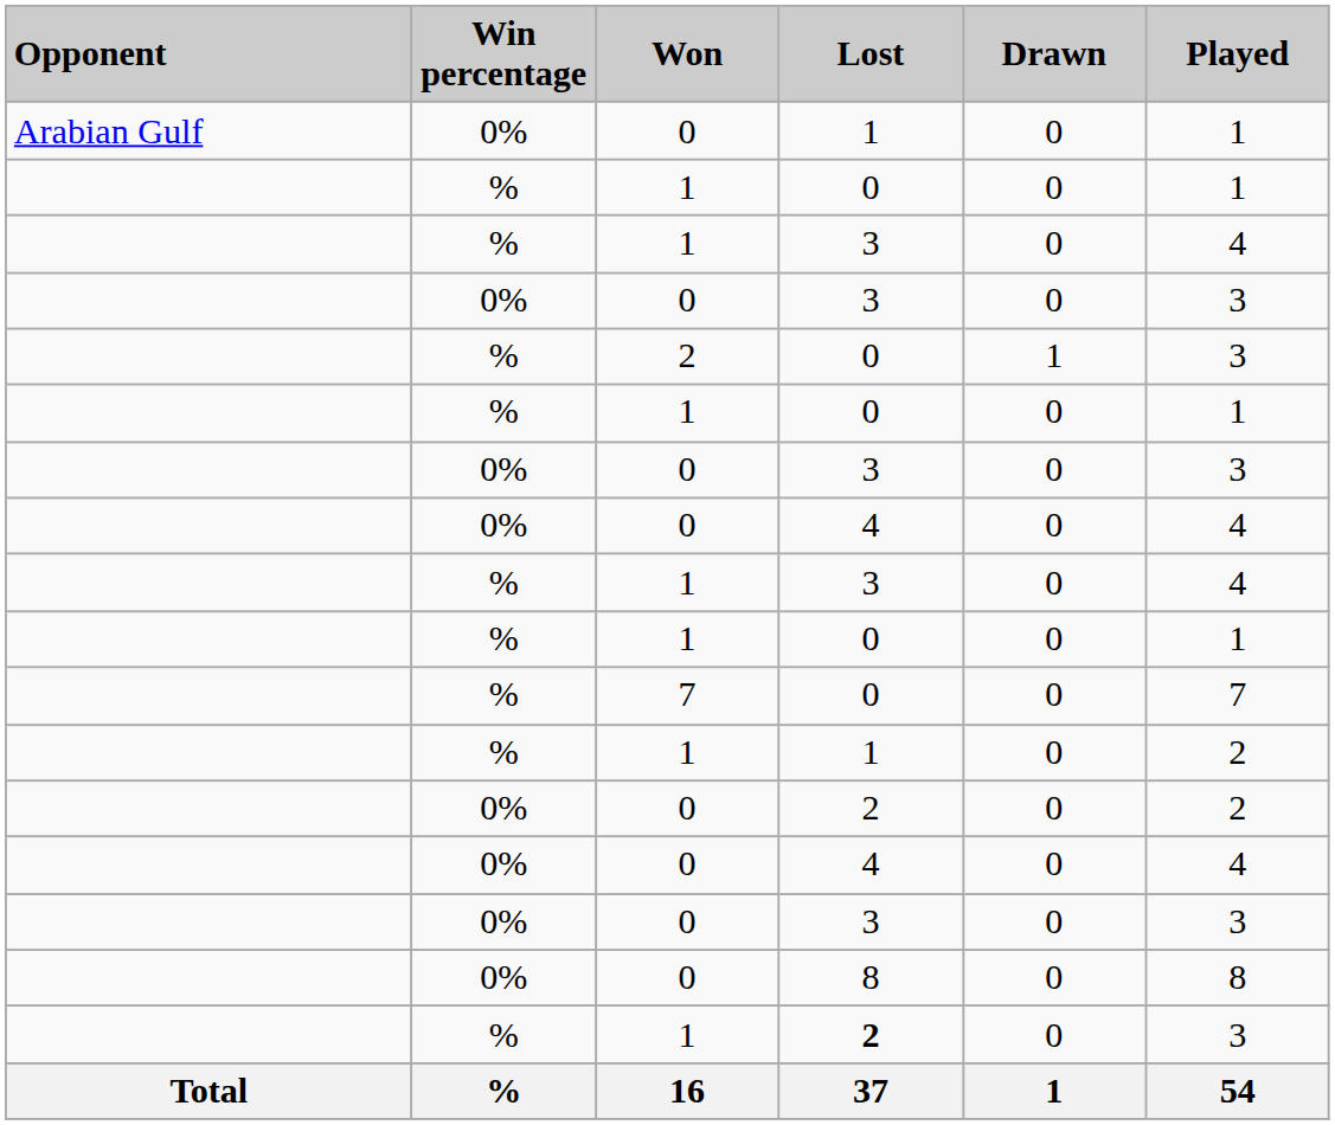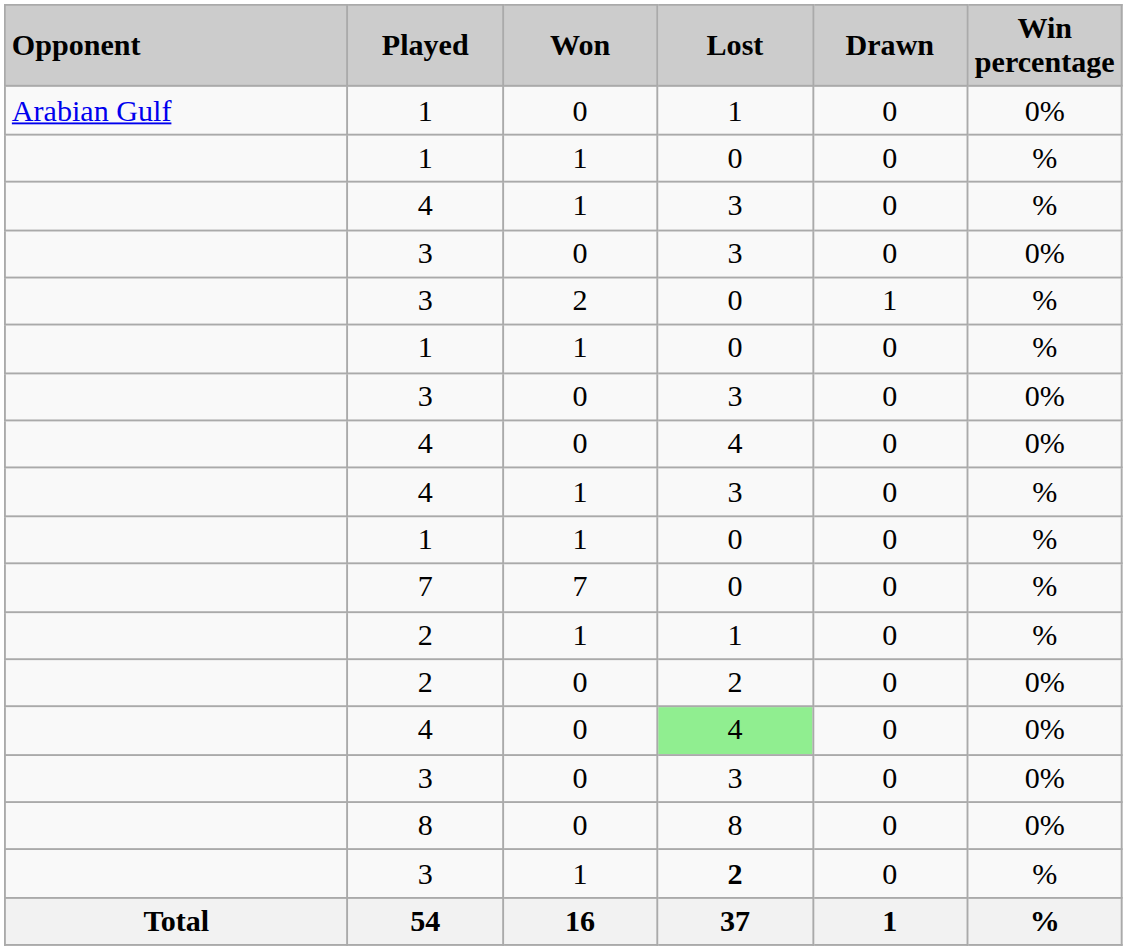columns swapped: Played <-> Win percentage
row 15 | Lost: no background -> lightgreen background
